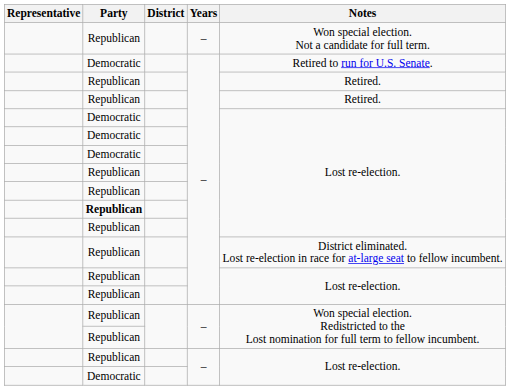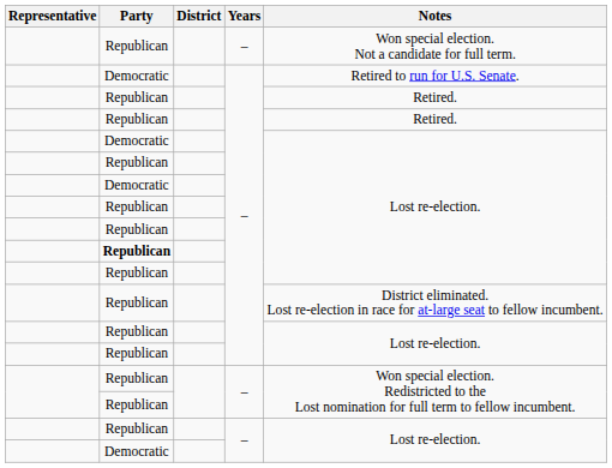row 7 | Party: Democratic -> Republican
